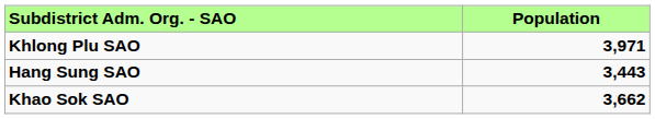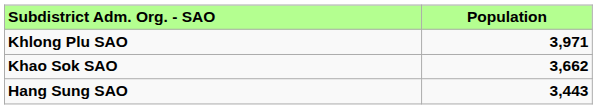rows swapped: Khao Sok SAO <-> Hang Sung SAO
